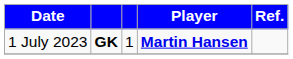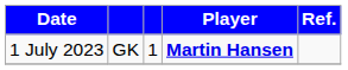1 July 2023 | column 2: bold -> normal
